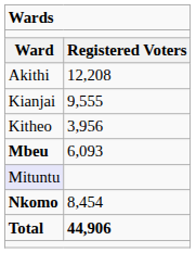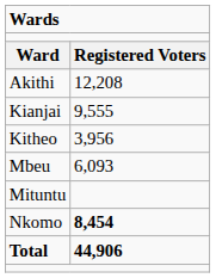row 7 | column 1: bold -> normal
row 8 | column 1: lavender background -> no background
row 9 | column 1: bold -> normal
row 9 | column 2: normal -> bold
